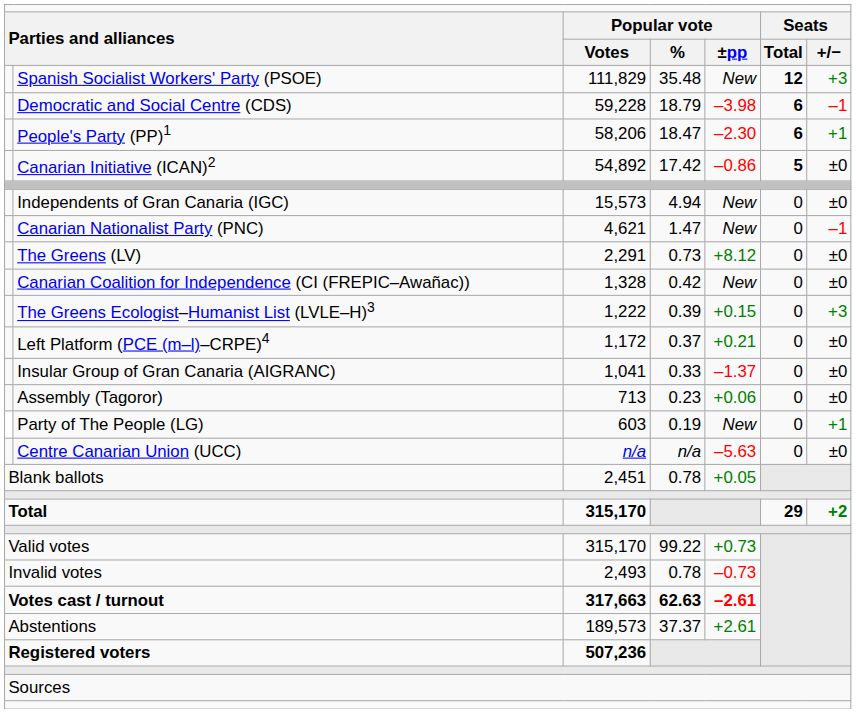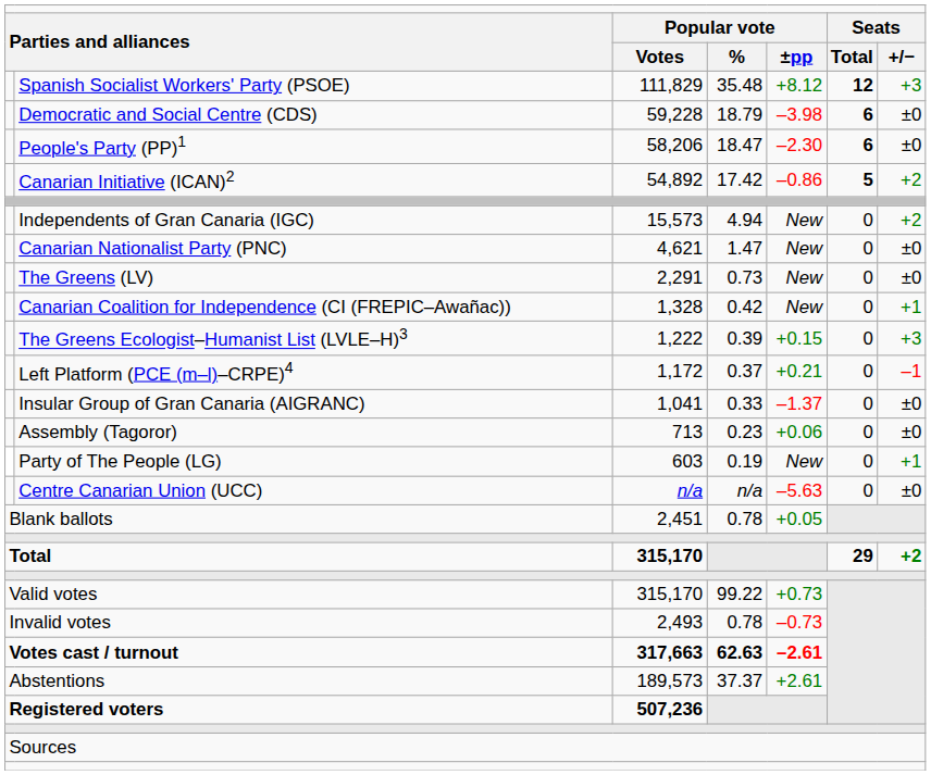Spanish Socialist Workers' Party (PSOE) | column 5: New -> +8.12
Democratic and Social Centre (CDS) | column 7: –1 -> ±0
People's Party (PP)1 | column 7: +1 -> ±0
Canarian Initiative (ICAN)2 | column 7: ±0 -> +2
Independents of Gran Canaria (IGC) | column 7: ±0 -> +2
Canarian Nationalist Party (PNC) | column 7: –1 -> ±0
The Greens (LV) | column 5: +8.12 -> New
Canarian Coalition for Independence (CI (FREPIC–Awañac)) | column 7: ±0 -> +1
Left Platform (PCE (m–l)–CRPE)4 | column 7: ±0 -> –1
